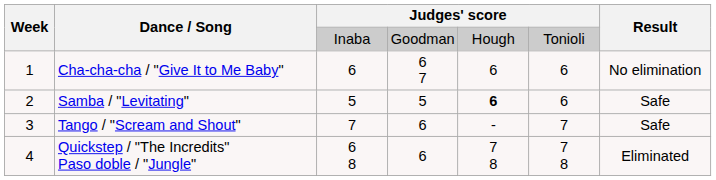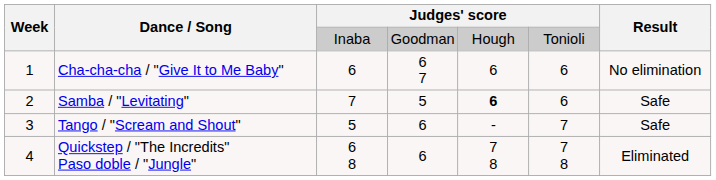Samba / "Levitating" | column 3: 5 -> 7
Tango / "Scream and Shout" | column 3: 7 -> 5
